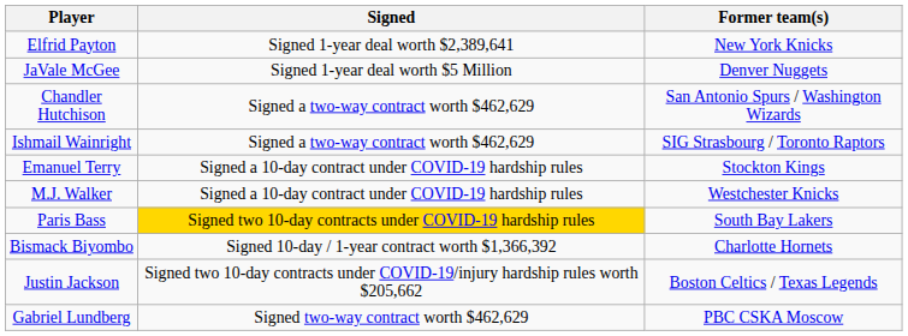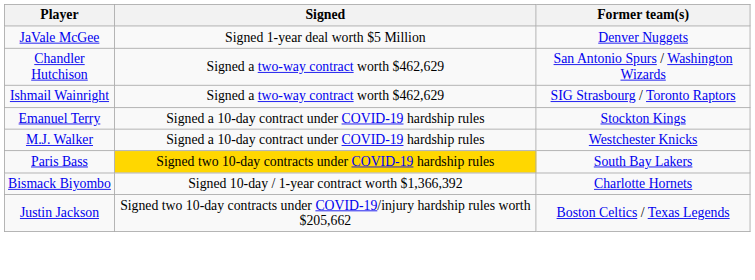- row: Elfrid Payton | Signed 1-year deal worth $2,389,641 | New York Knicks
- row: Gabriel Lundberg | Signed two-way contract worth $462,629 | PBC CSKA Moscow
